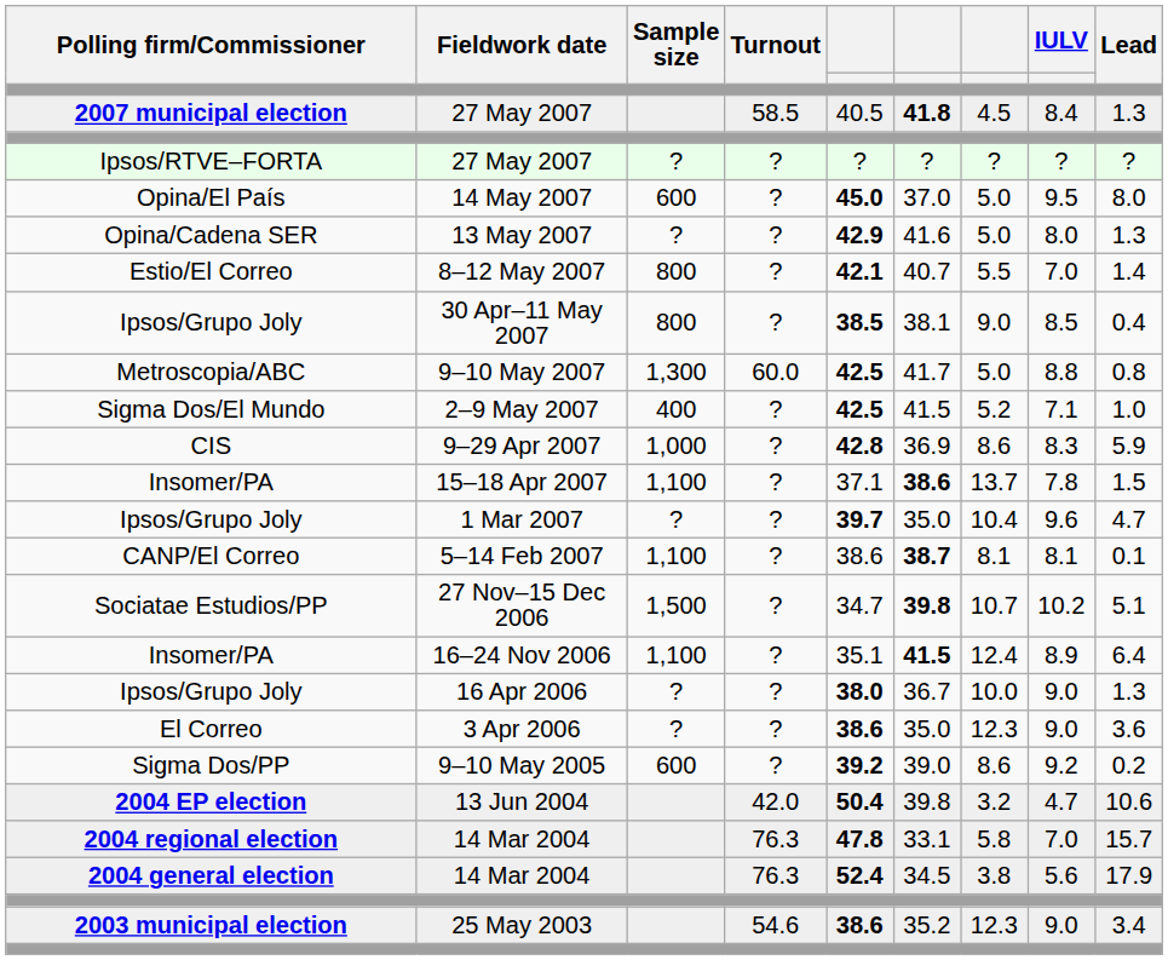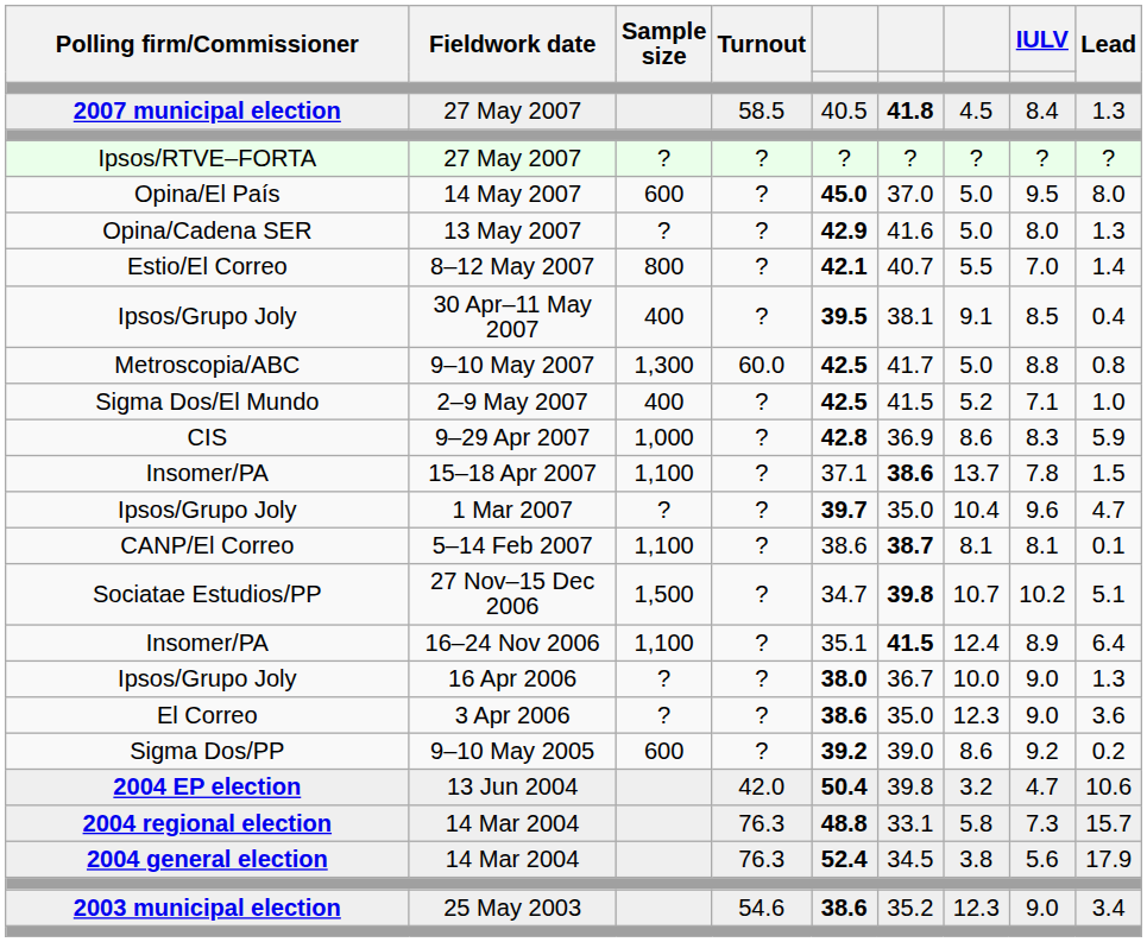30 Apr–11 May 2007 | Sample size: 800 -> 400
30 Apr–11 May 2007 | column 5: 38.5 -> 39.5
30 Apr–11 May 2007 | column 7: 9.0 -> 9.1
2004 regional election / 14 Mar 2004 | column 5: 47.8 -> 48.8
2004 regional election / 14 Mar 2004 | IULV: 7.0 -> 7.3
